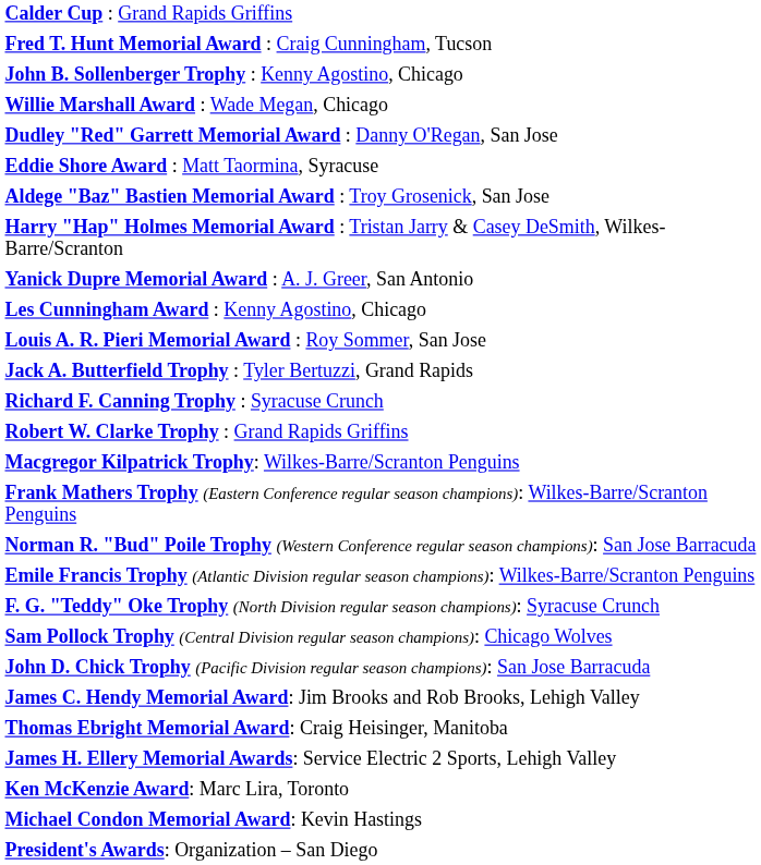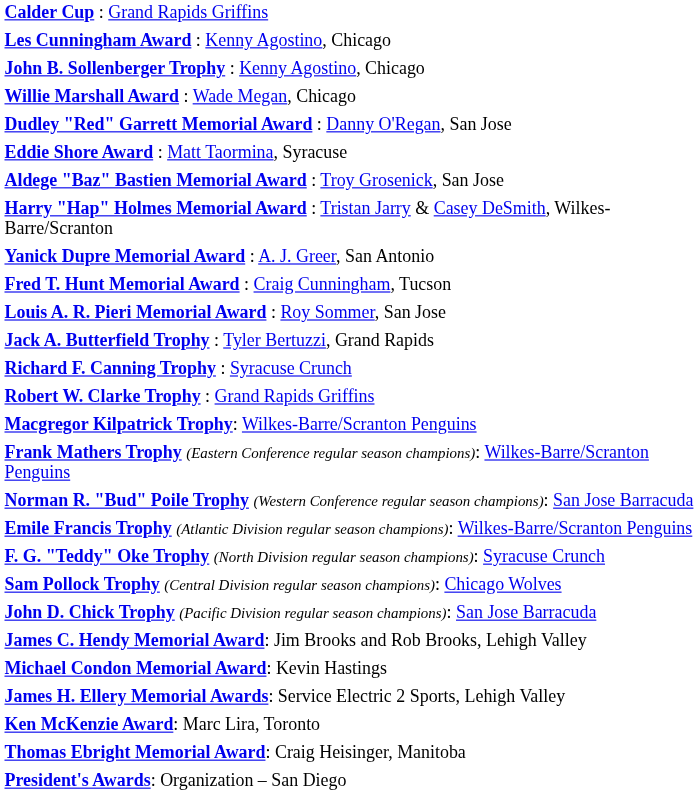row 2 | column 1: Fred T. Hunt Memorial Award : Craig Cunningham, Tucson -> Les Cunningham Award : Kenny Agostino, Chicago
row 10 | column 1: Les Cunningham Award : Kenny Agostino, Chicago -> Fred T. Hunt Memorial Award : Craig Cunningham, Tucson
row 23 | column 1: Thomas Ebright Memorial Award: Craig Heisinger, Manitoba -> Michael Condon Memorial Award: Kevin Hastings
row 26 | column 1: Michael Condon Memorial Award: Kevin Hastings -> Thomas Ebright Memorial Award: Craig Heisinger, Manitoba
